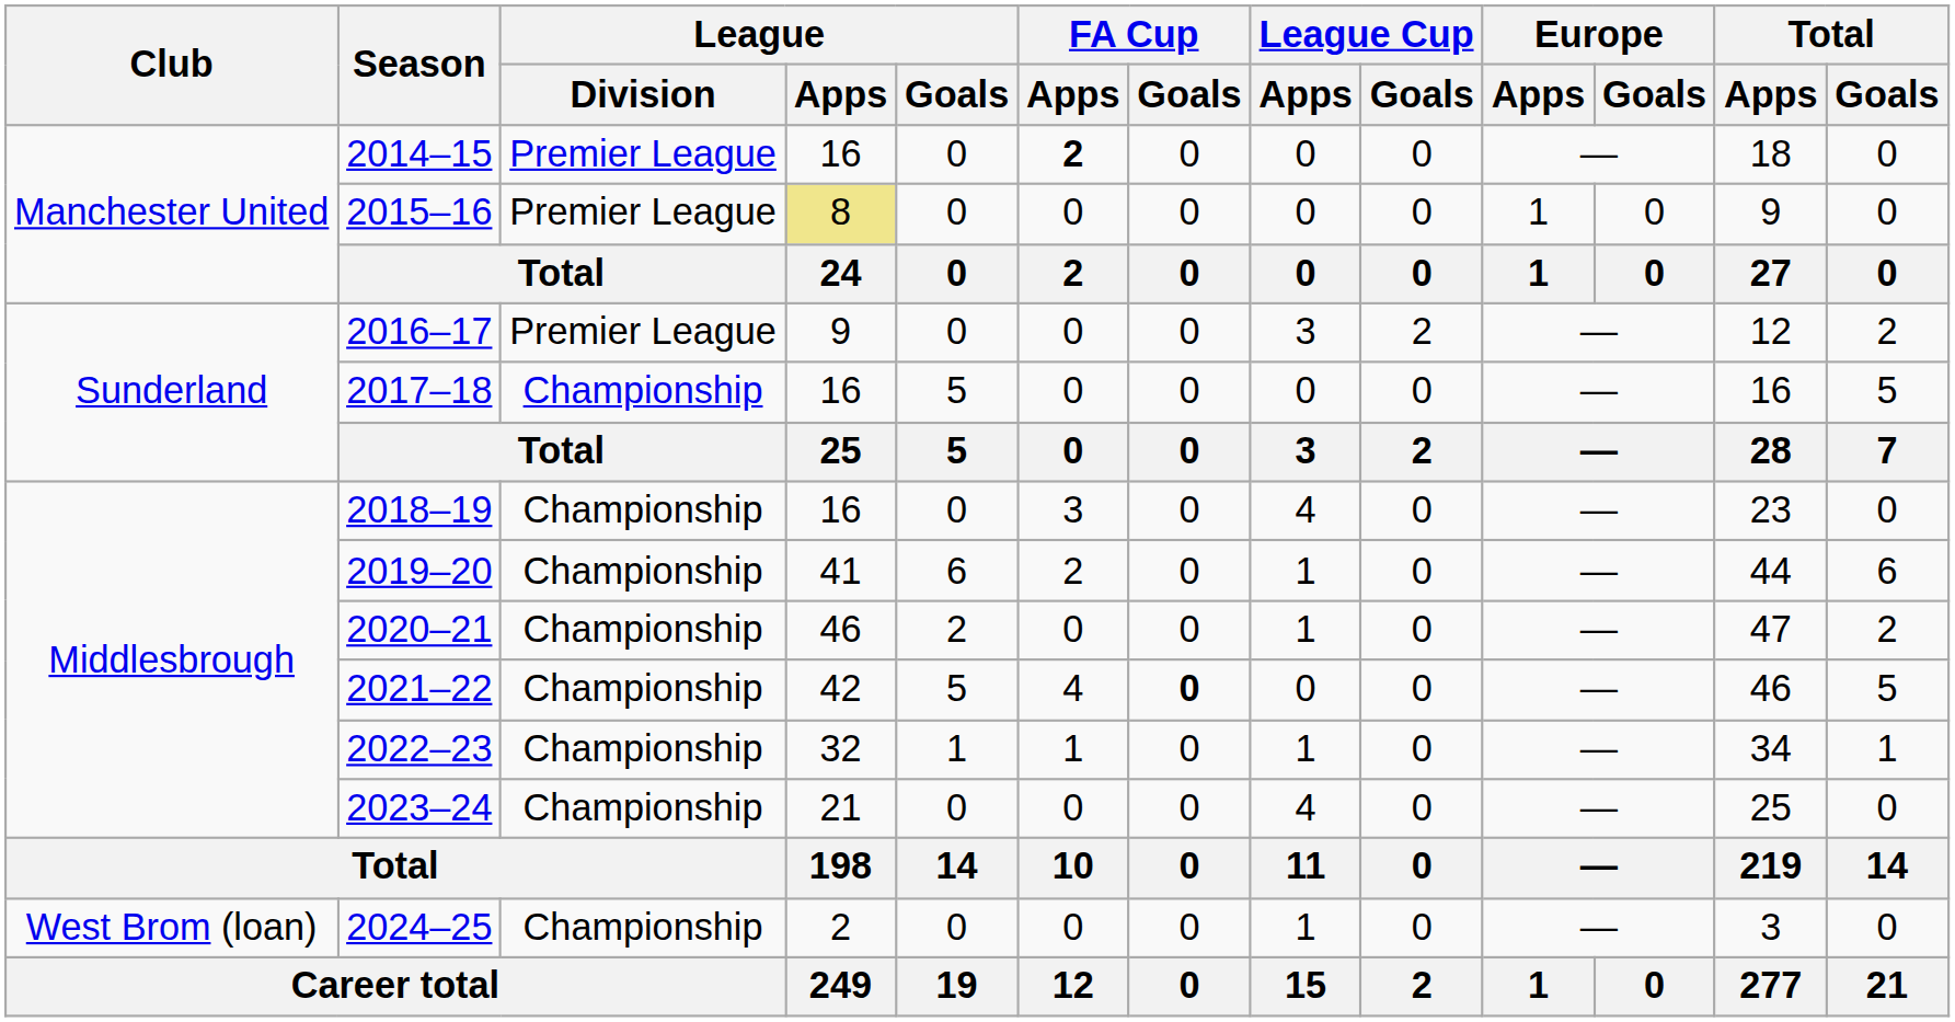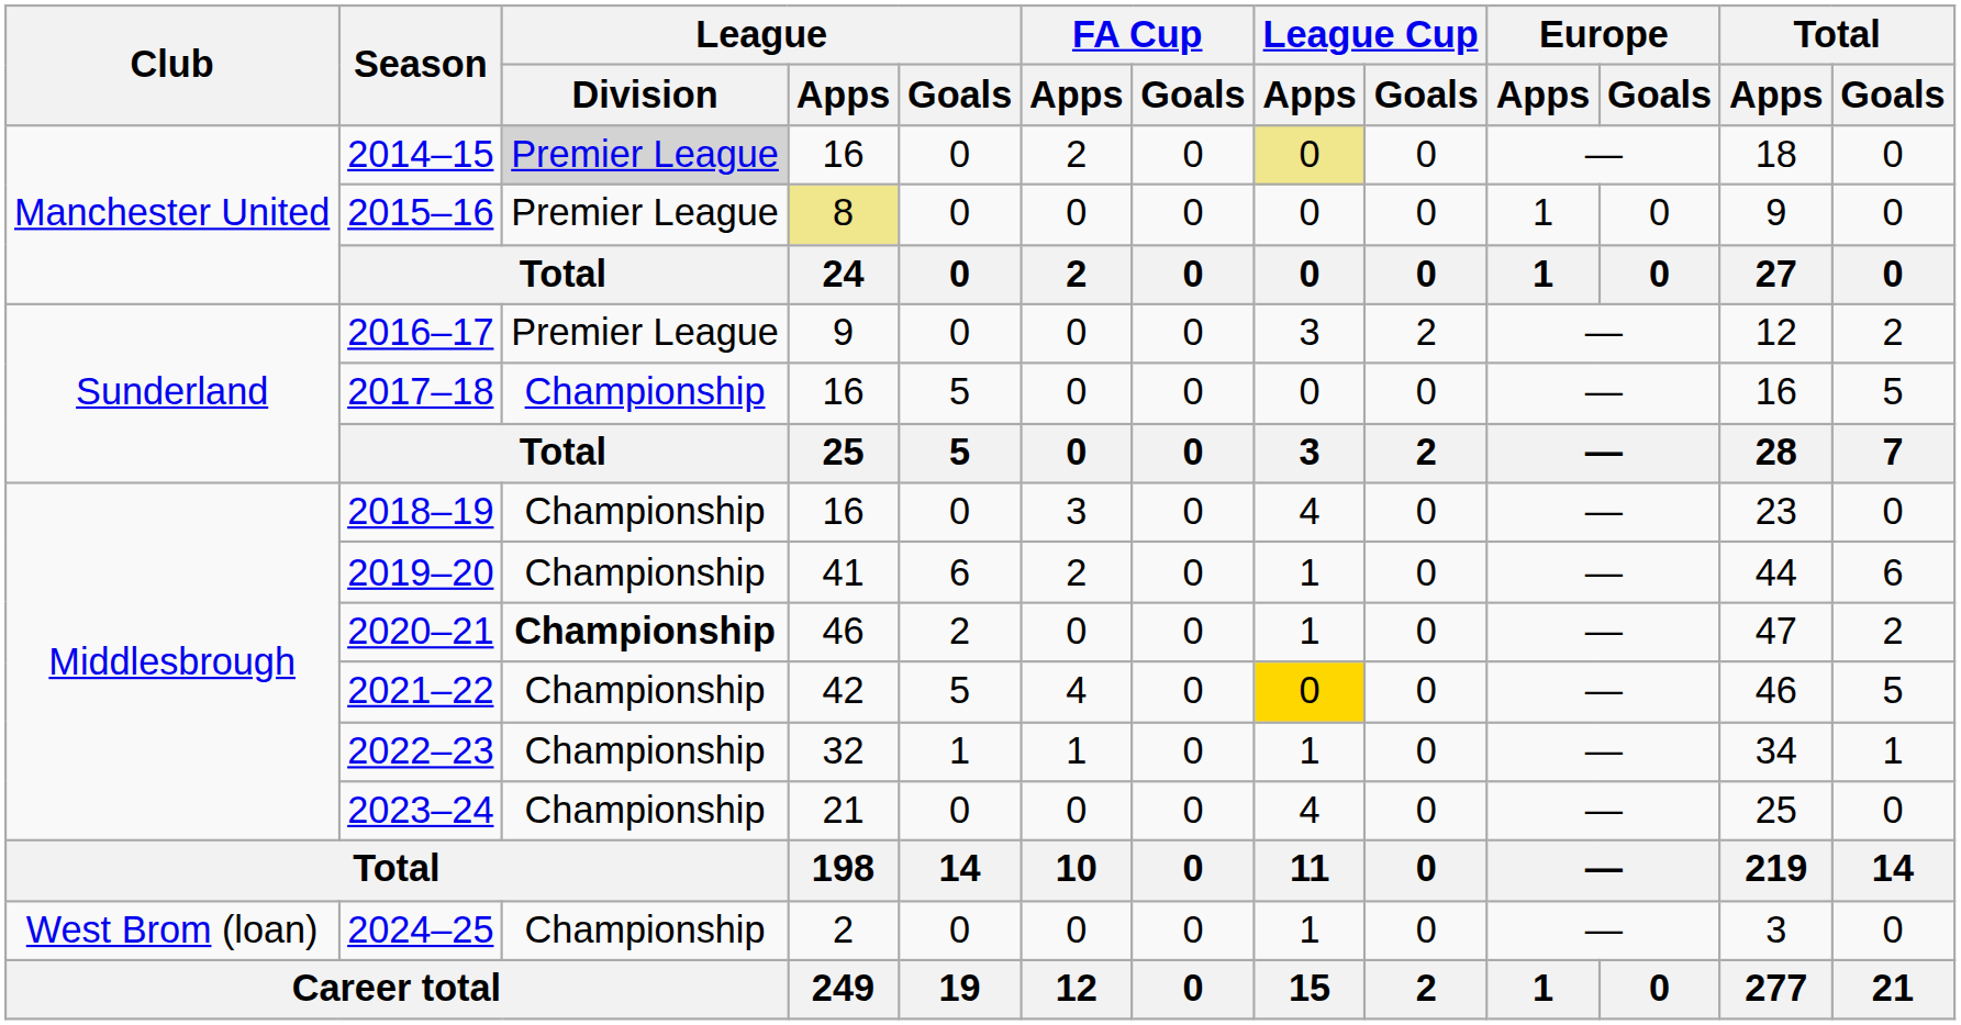2014–15 | League / Division: no background -> lightgrey background
2014–15 | FA Cup / Apps: bold -> normal
2014–15 | League Cup / Apps: no background -> khaki background
2020–21 | League / Division: normal -> bold
2021–22 | FA Cup / Goals: bold -> normal
2021–22 | League Cup / Apps: no background -> gold background
